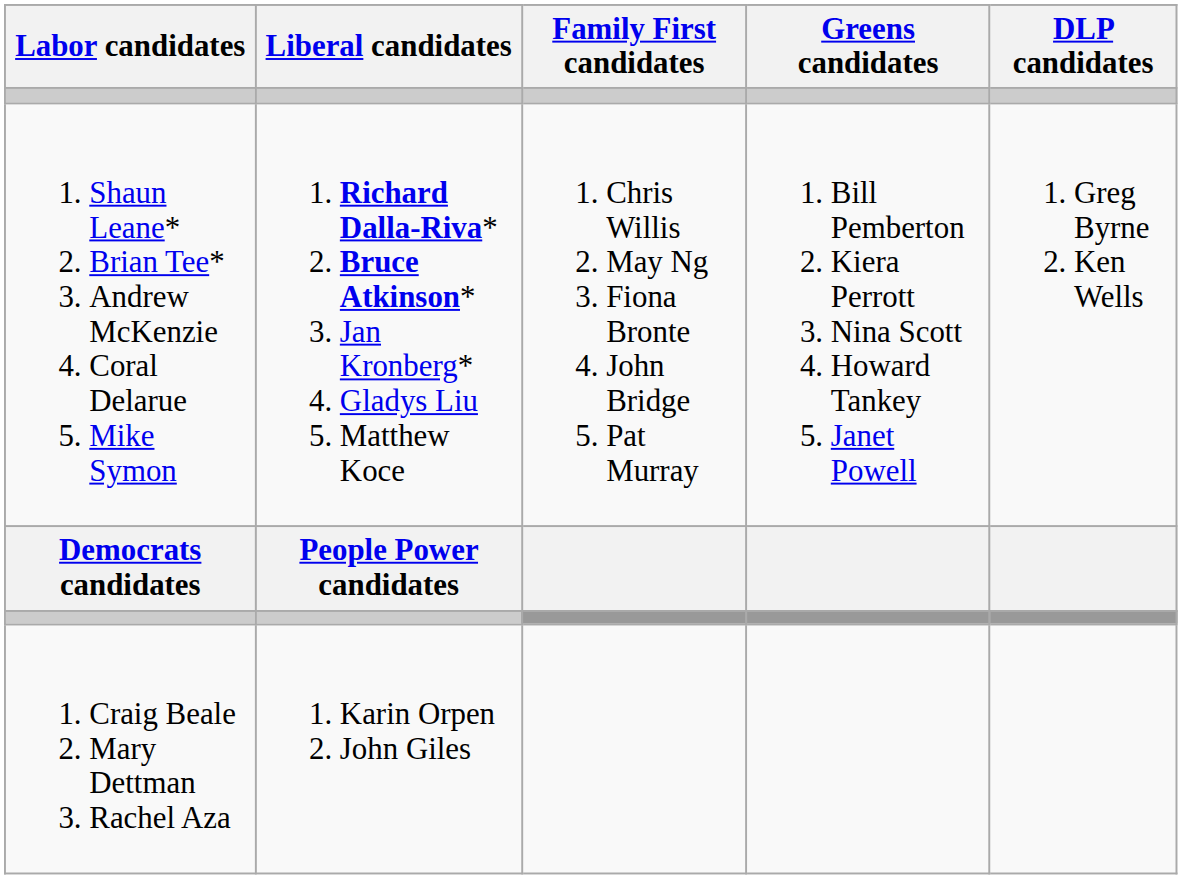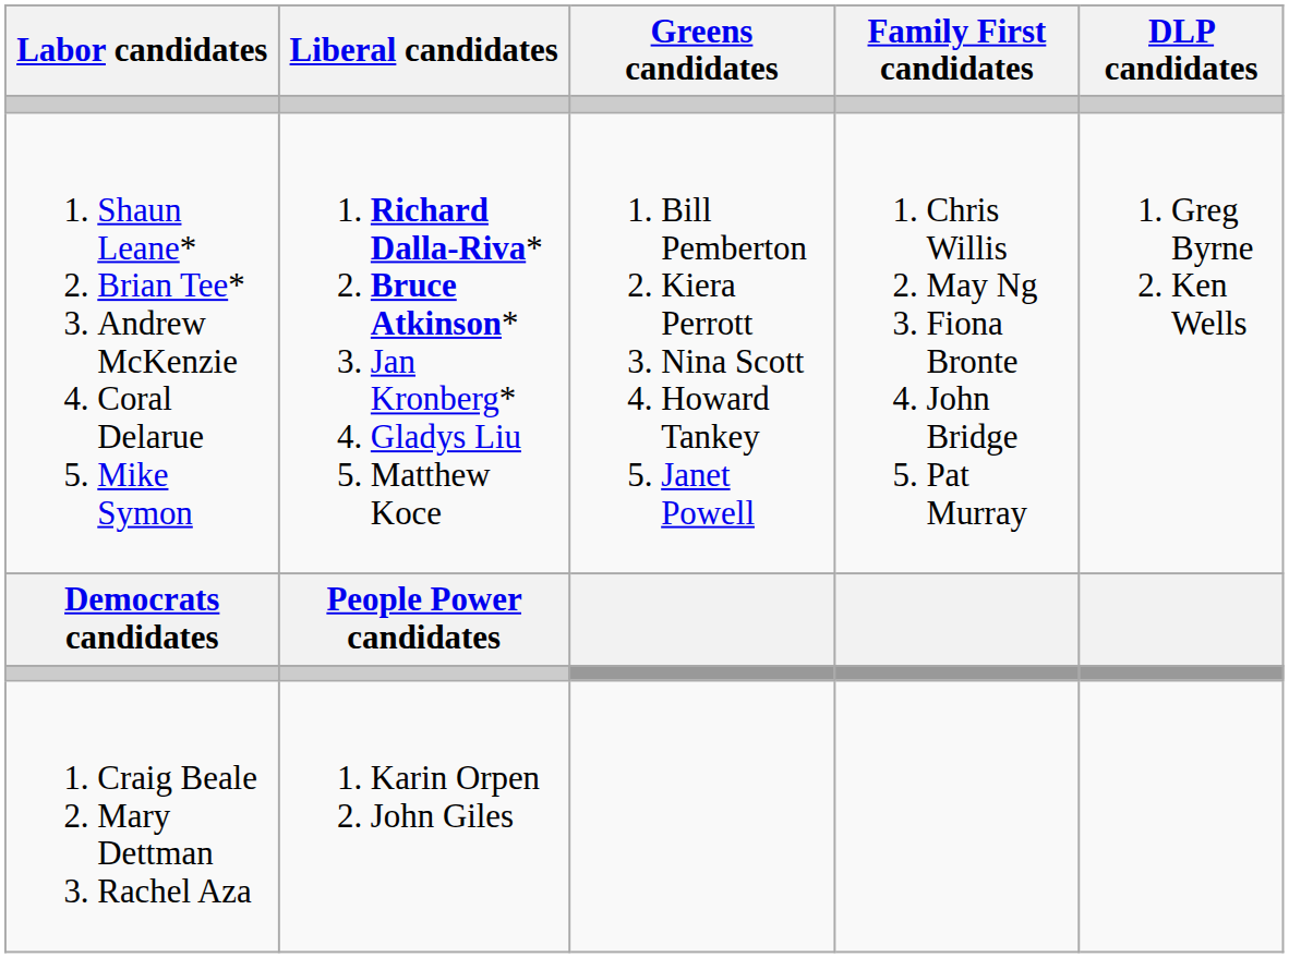columns swapped: Greens candidates <-> Family First candidates
